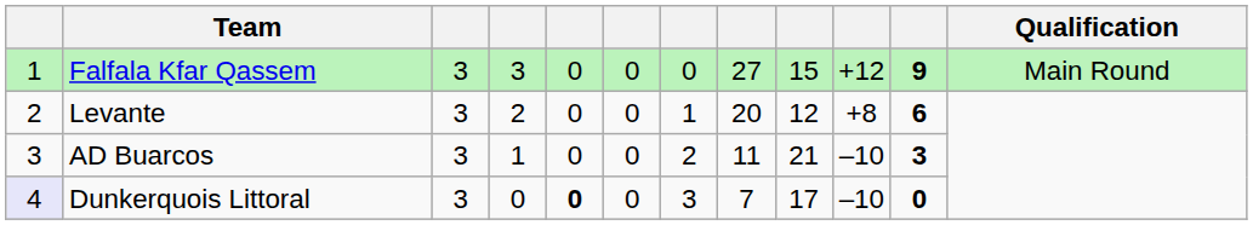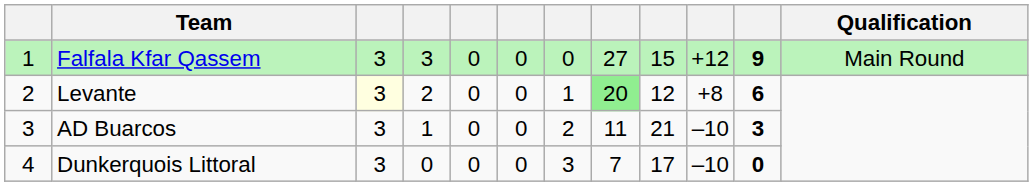Levante | column 3: no background -> lightyellow background
Levante | column 8: no background -> lightgreen background
Dunkerquois Littoral | column 1: lavender background -> no background
Dunkerquois Littoral | column 5: bold -> normal
